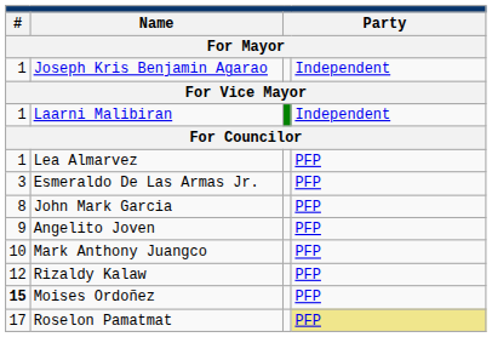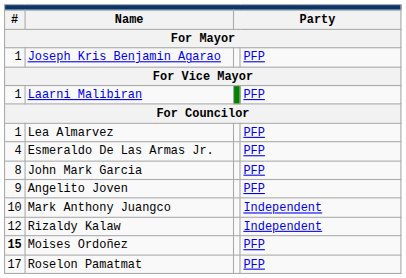Joseph Kris Benjamin Agarao | column 4: Independent -> PFP
Laarni Malibiran | column 4: Independent -> PFP
Esmeraldo De Las Armas Jr. | column 1: 3 -> 4
Mark Anthony Juangco | column 4: PFP -> Independent
Rizaldy Kalaw | column 4: PFP -> Independent
Roselon Pamatmat | column 4: khaki background -> no background
